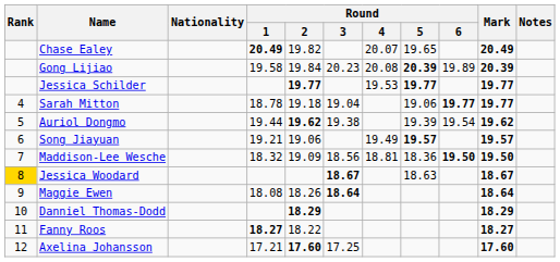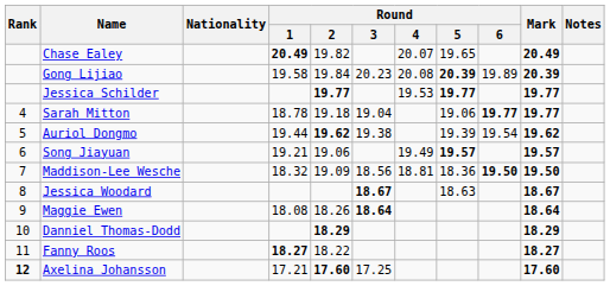Jessica Woodard | Rank: gold background -> no background
Axelina Johansson | Rank: normal -> bold
